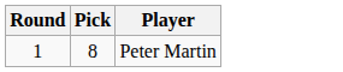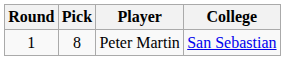+ column: College | San Sebastian
